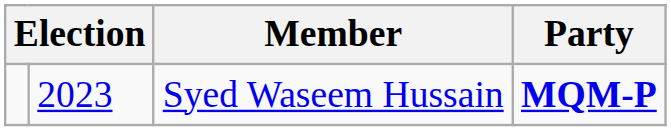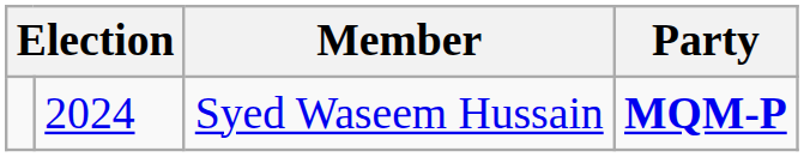Syed Waseem Hussain | column 2: 2023 -> 2024
